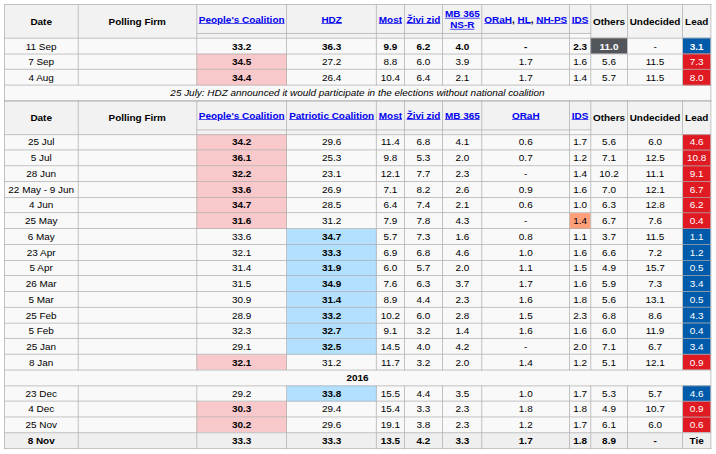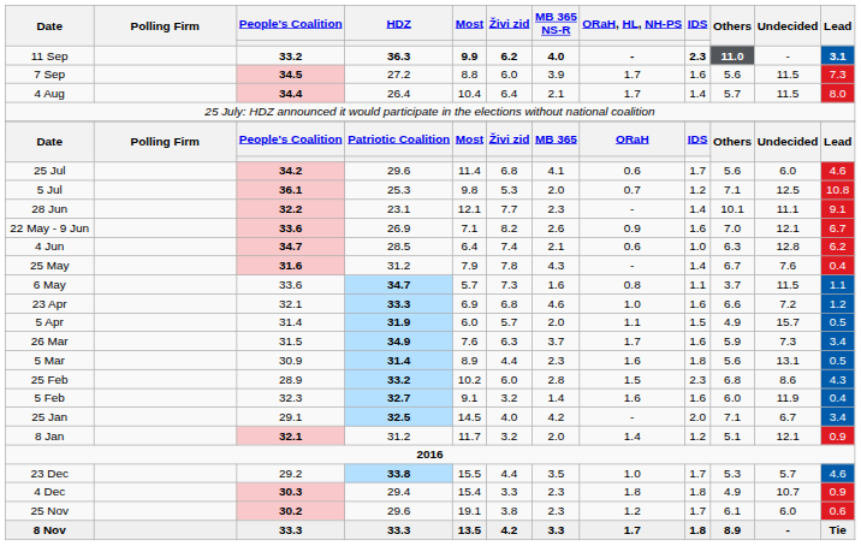28 Jun | Others: 10.2 -> 10.1
25 May | IDS: lightsalmon background -> no background
